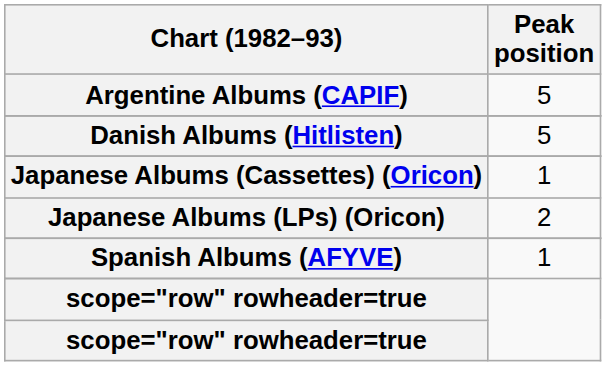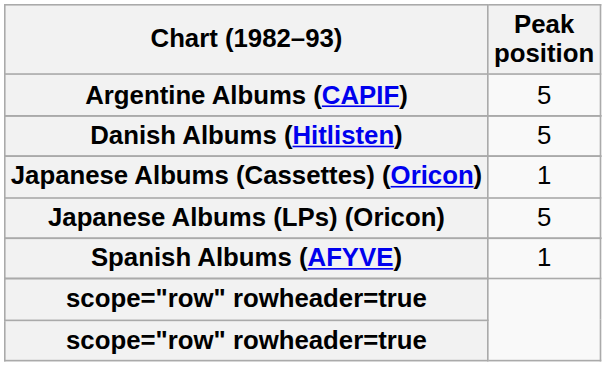Japanese Albums (LPs) (Oricon) | Peak position: 2 -> 5
